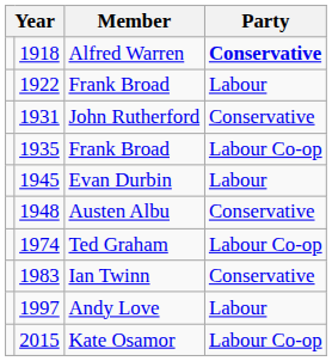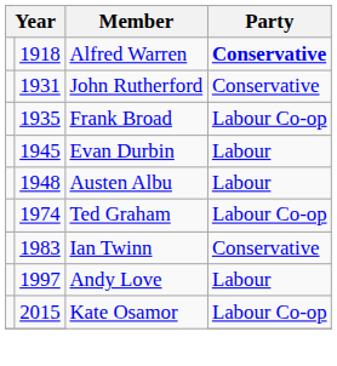- row: 1922 | Frank Broad | Labour
Austen Albu | Party: Conservative -> Labour
